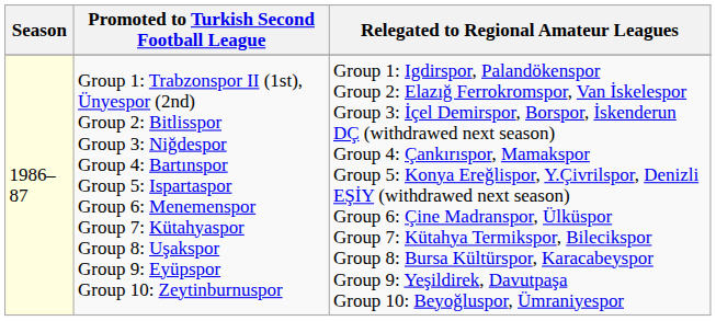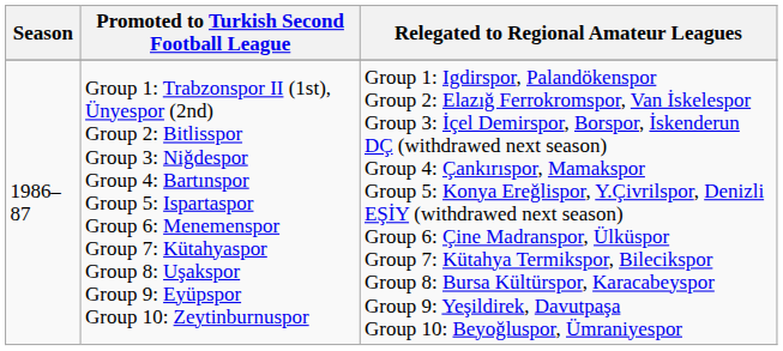row 2 | Season: lightyellow background -> no background
